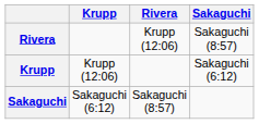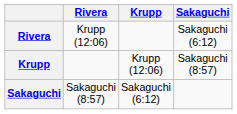columns swapped: Krupp <-> Rivera
row 2 | Sakaguchi: Sakaguchi (8:57) -> Sakaguchi (6:12)
row 3 | Sakaguchi: Sakaguchi (6:12) -> Sakaguchi (8:57)
